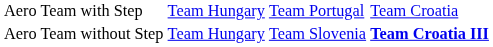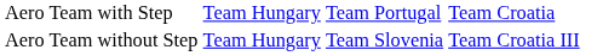Aero Team without Step | column 4: bold -> normal
